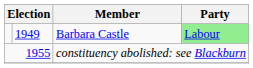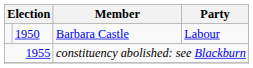Barbara Castle | column 2: 1949 -> 1950
Barbara Castle | Party: lightgreen background -> no background
